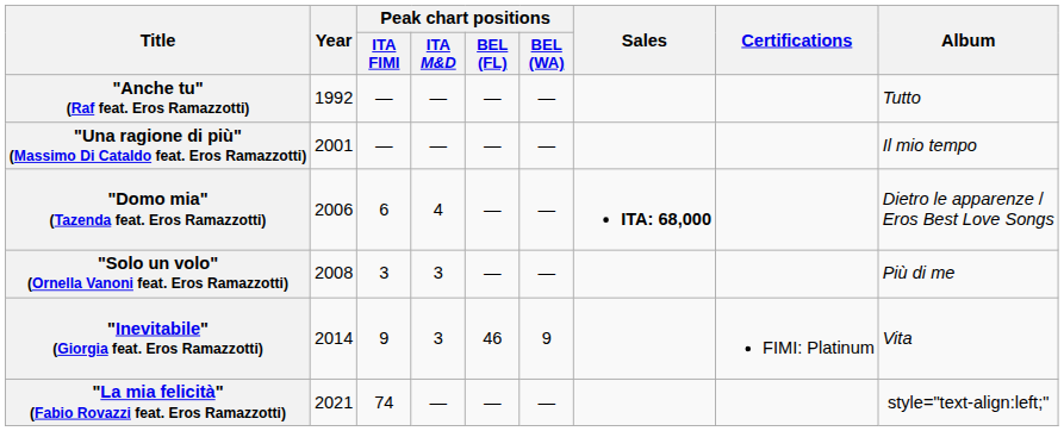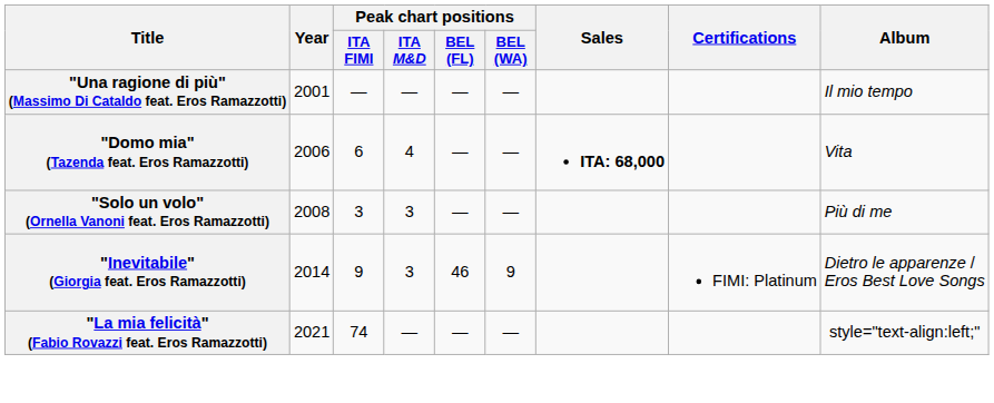- row: "Anche tu" (Raf feat. Eros Ramazzotti) | 1992 | — | — | — | — | Tutto
"Domo mia" (Tazenda feat. Eros Ramazzotti) | Album: Dietro le apparenze / Eros Best Love Songs -> Vita
"Inevitabile" (Giorgia feat. Eros Ramazzotti) | Album: Vita -> Dietro le apparenze / Eros Best Love Songs
